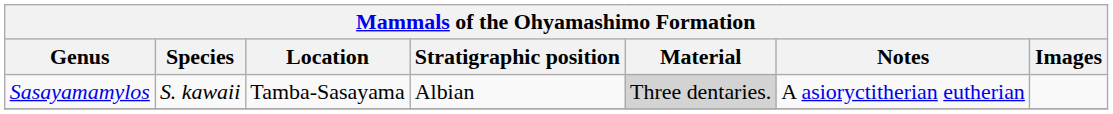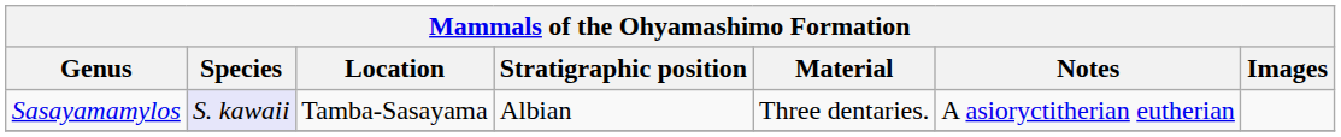Sasayamamylos | Species: no background -> lavender background
Sasayamamylos | Material: lightgrey background -> no background
